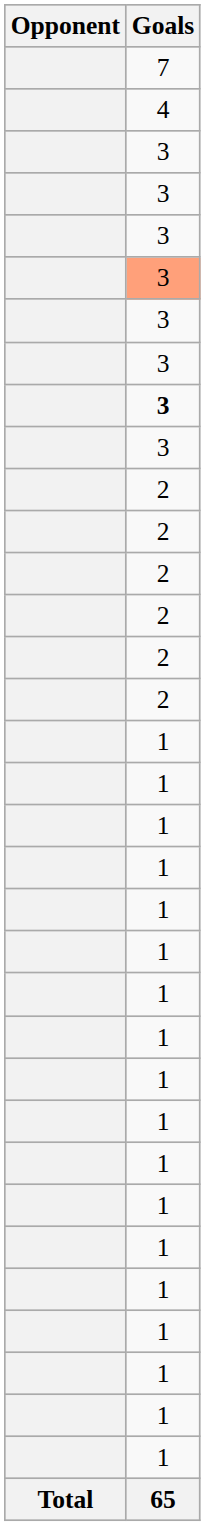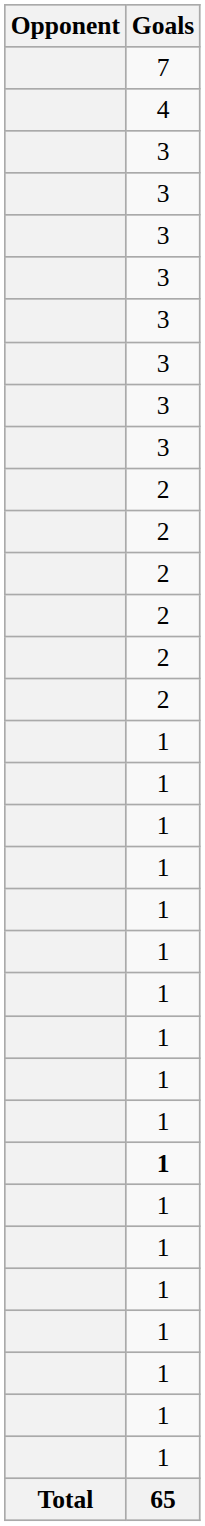row 7 | Goals: lightsalmon background -> no background
row 10 | Goals: bold -> normal
row 28 | Goals: normal -> bold
